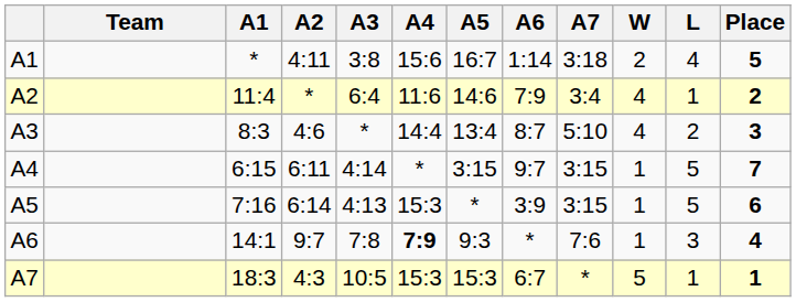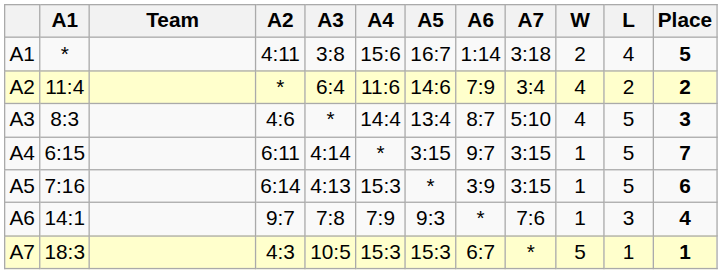columns swapped: Team <-> A1
row 3 | L: 1 -> 2
row 4 | L: 2 -> 5
row 7 | A4: bold -> normal
